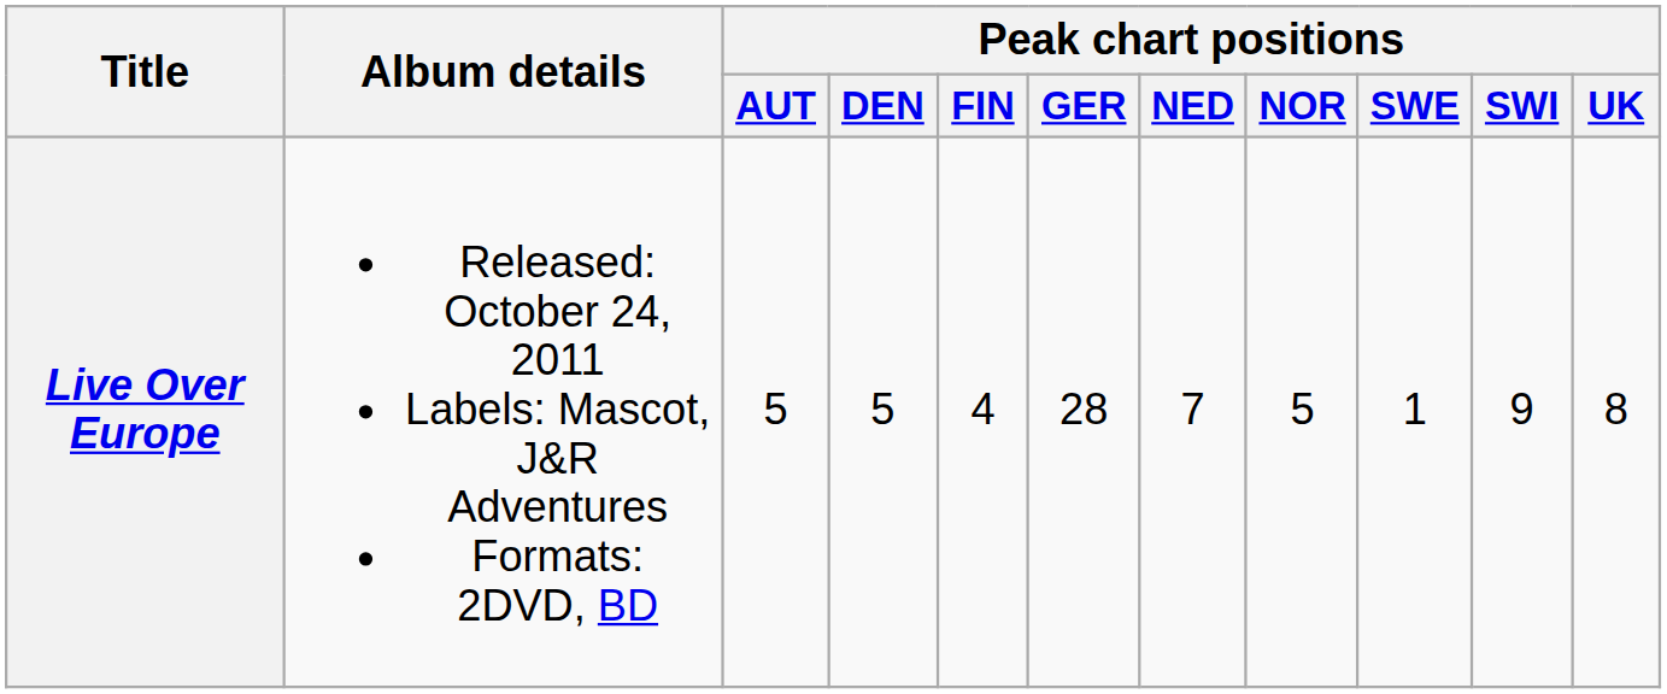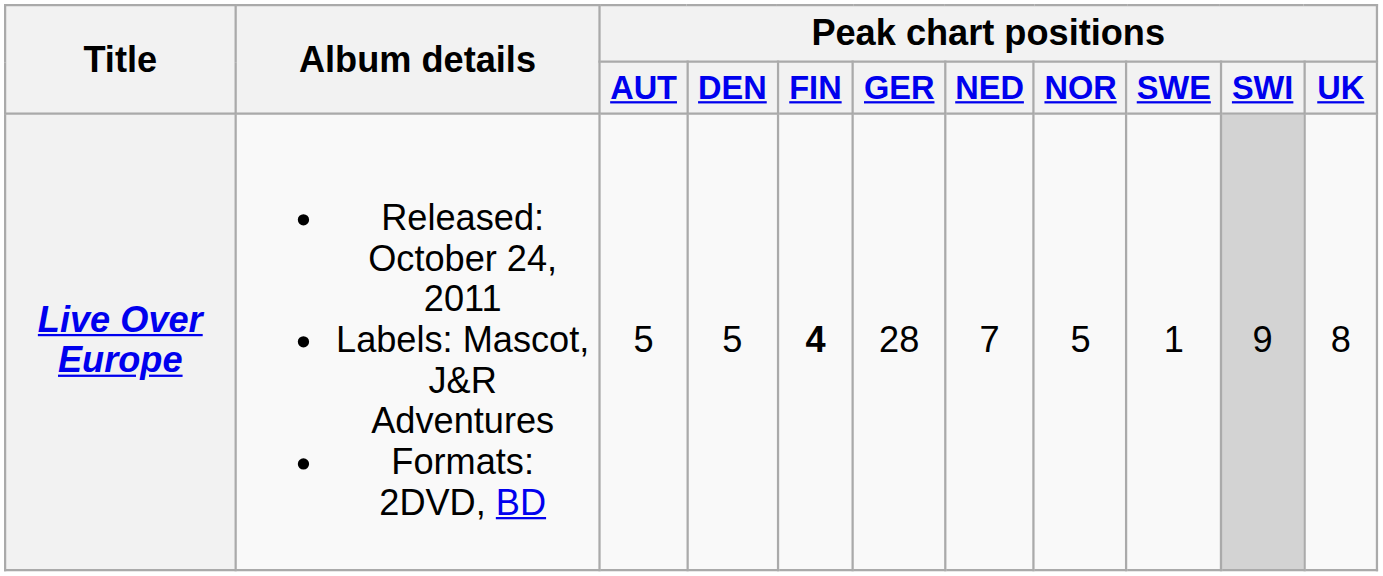Live Over Europe | Peak chart positions / FIN: normal -> bold
Live Over Europe | Peak chart positions / SWI: no background -> lightgrey background
